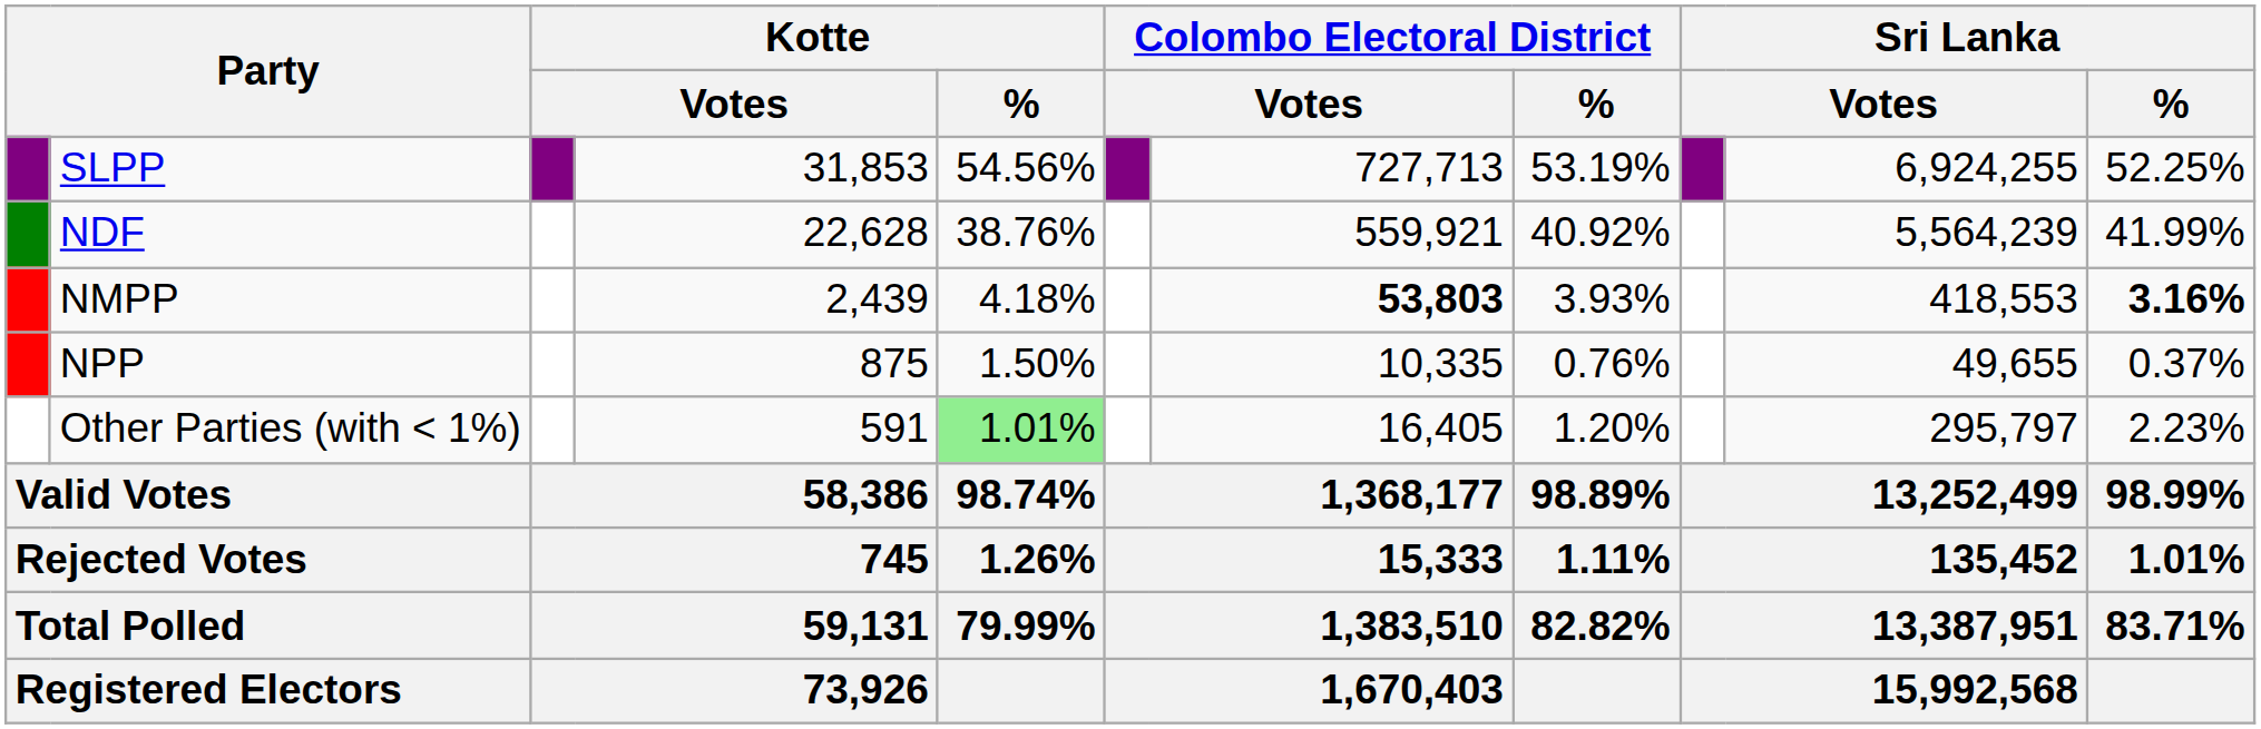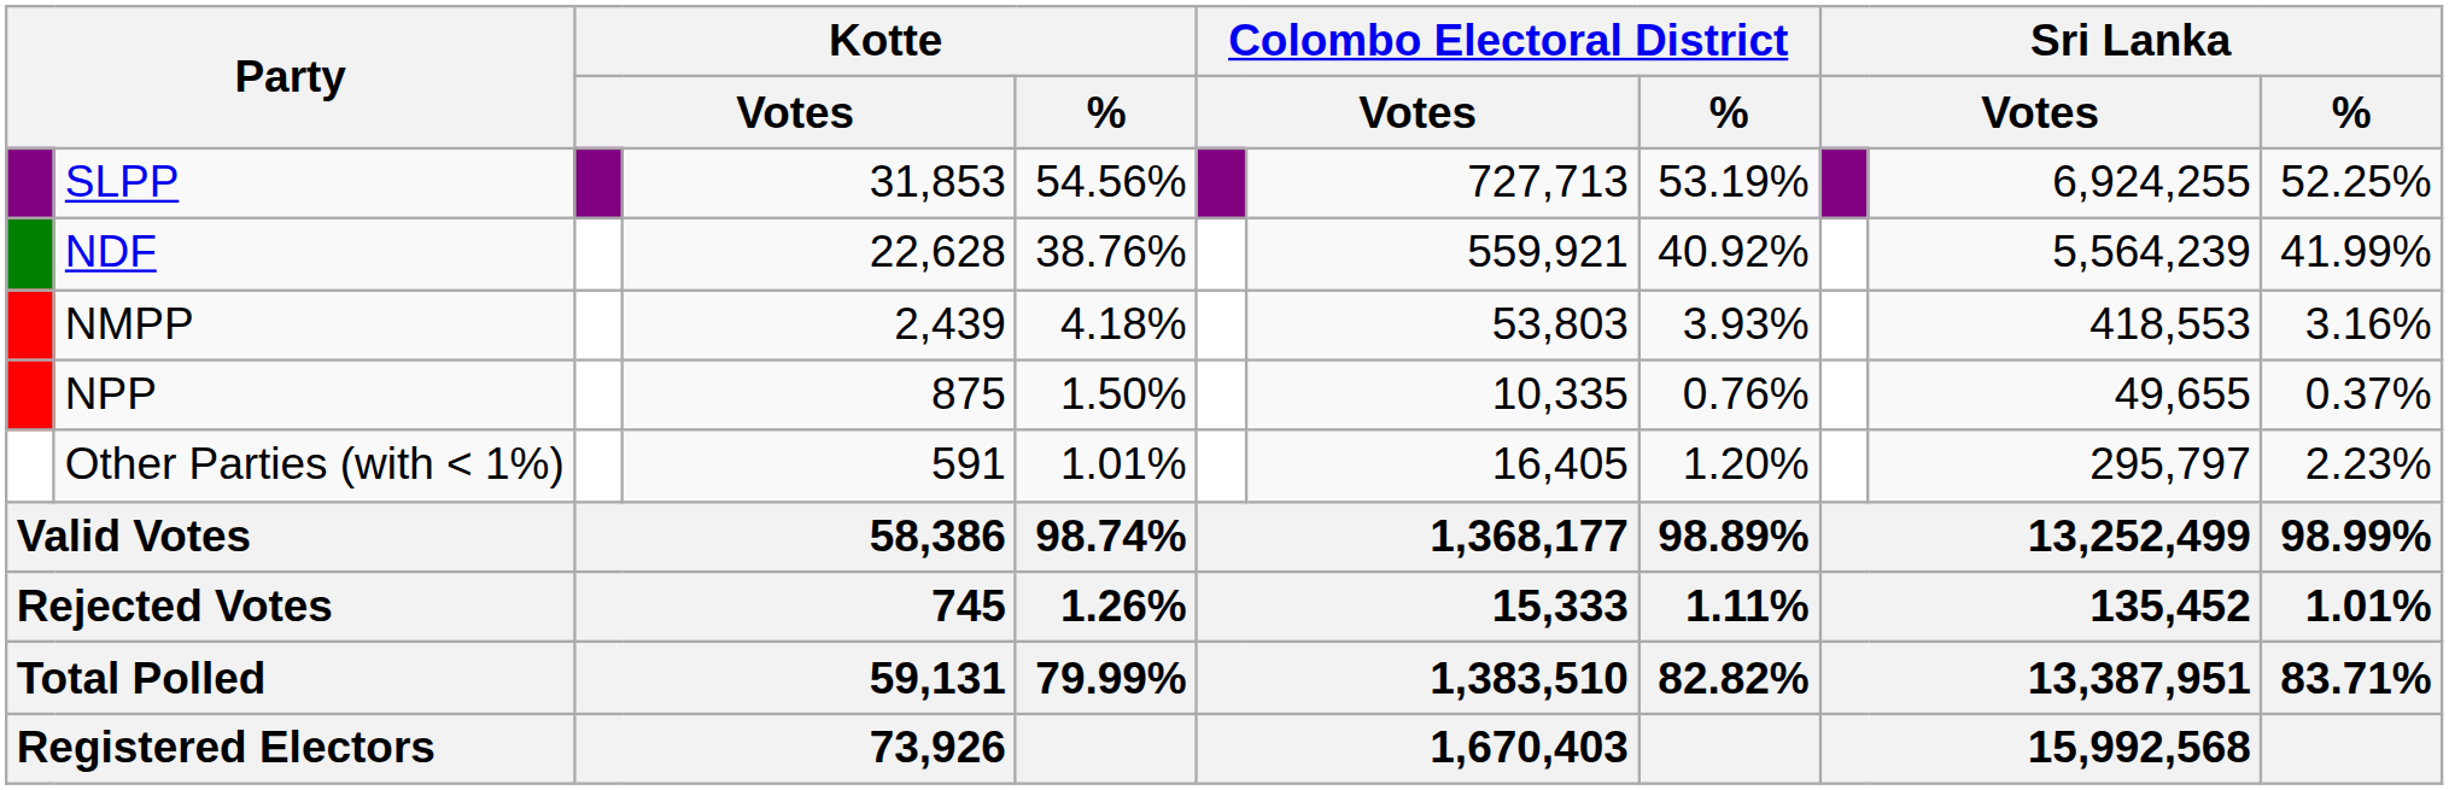NMPP | column 7: bold -> normal
NMPP | Sri Lanka / %: bold -> normal
Other Parties (with < 1%) | Kotte / %: lightgreen background -> no background
